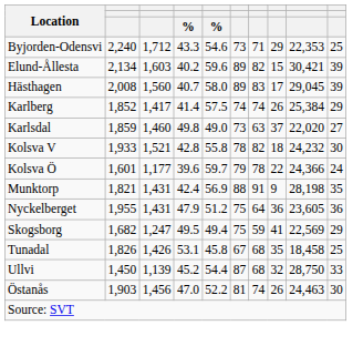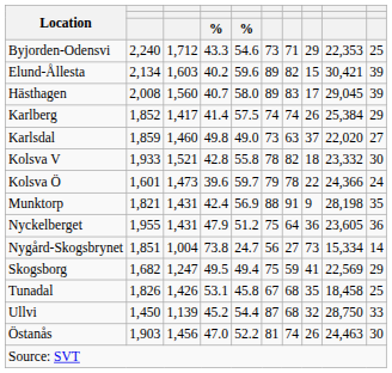Kolsva V | column 9: 24,232 -> 23,332
Kolsva Ö | column 3: 1,177 -> 1,473
+ row: Nygård-Skogsbrynet | 1,851 | 1,004 | 73.8 | 24.7 | 56 | 27 | 73 | 15,334 | 14
